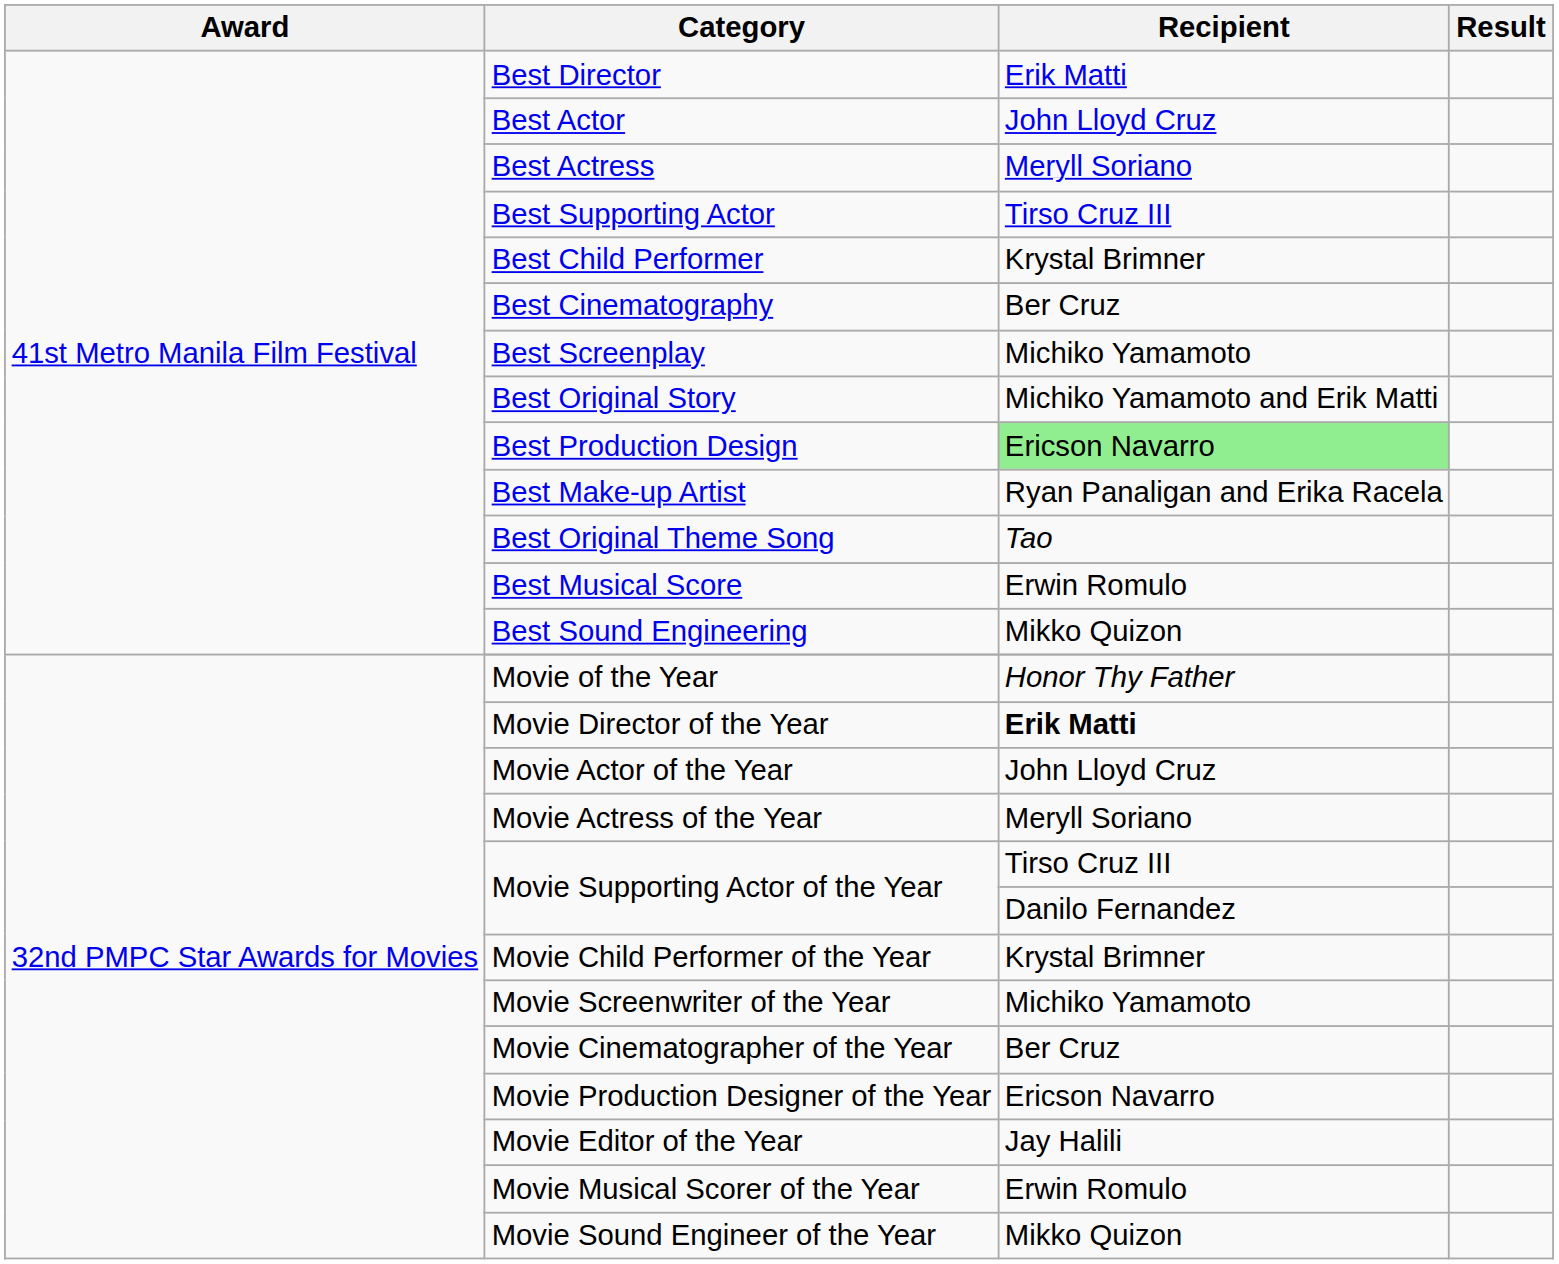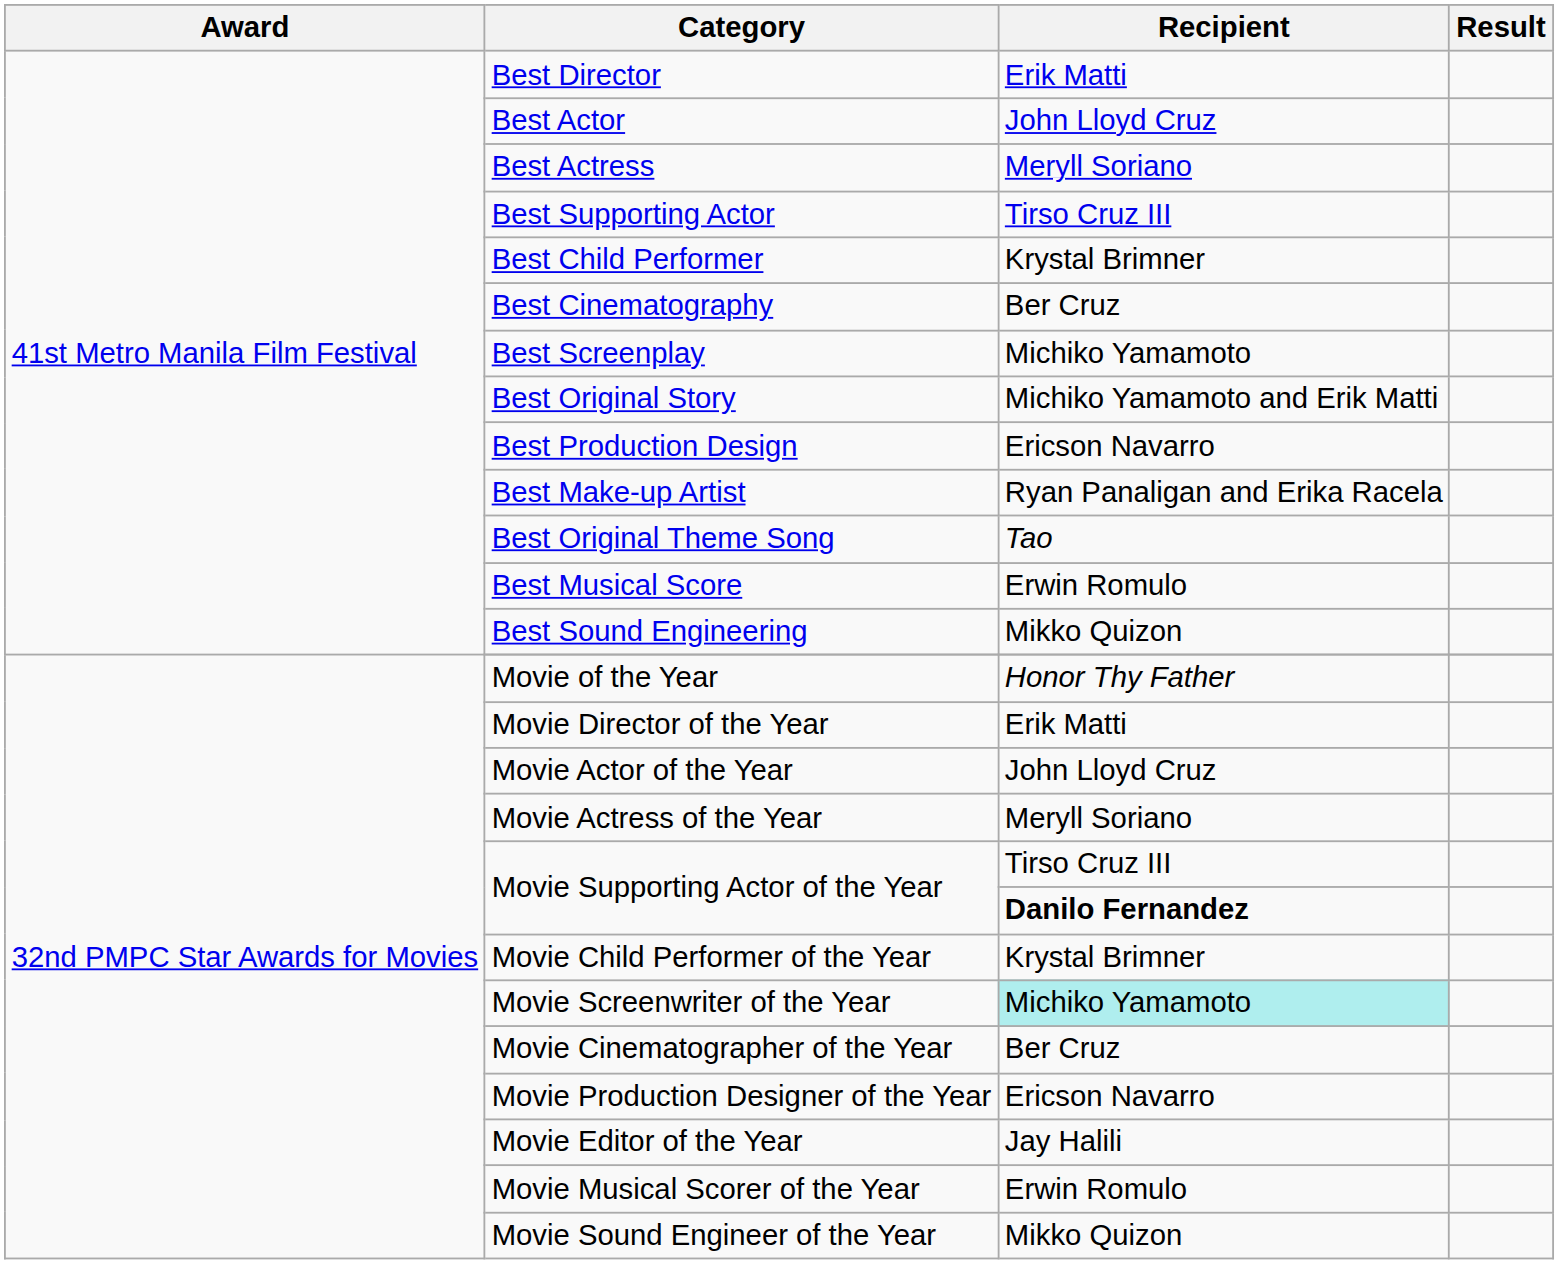Best Production Design | Recipient: lightgreen background -> no background
Movie Director of the Year | Recipient: bold -> normal
Movie Supporting Actor of the Year / Danilo Fernandez | Recipient: normal -> bold
Movie Screenwriter of the Year | Recipient: no background -> paleturquoise background
